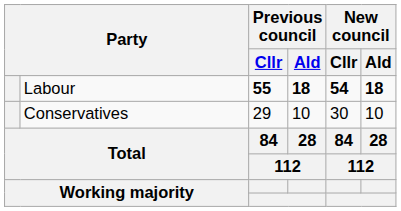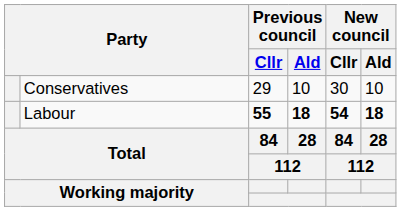rows swapped: Labour <-> Conservatives
